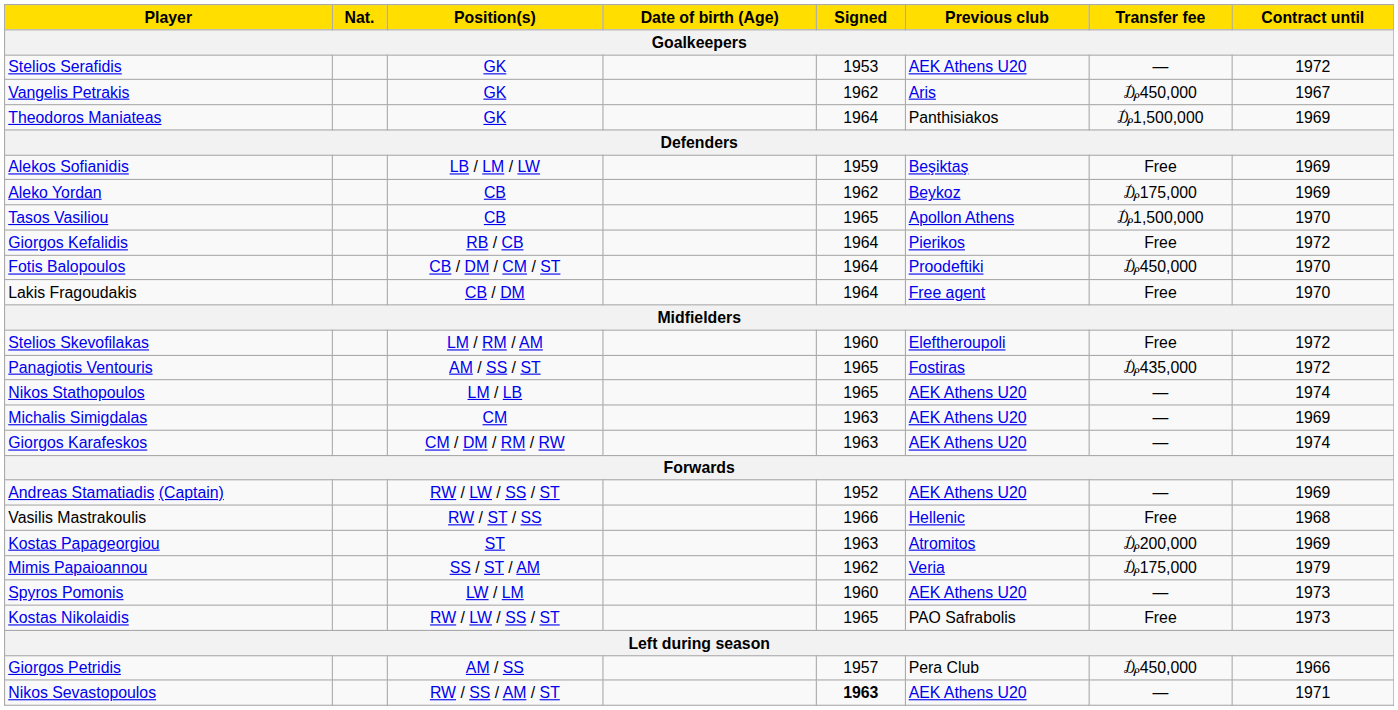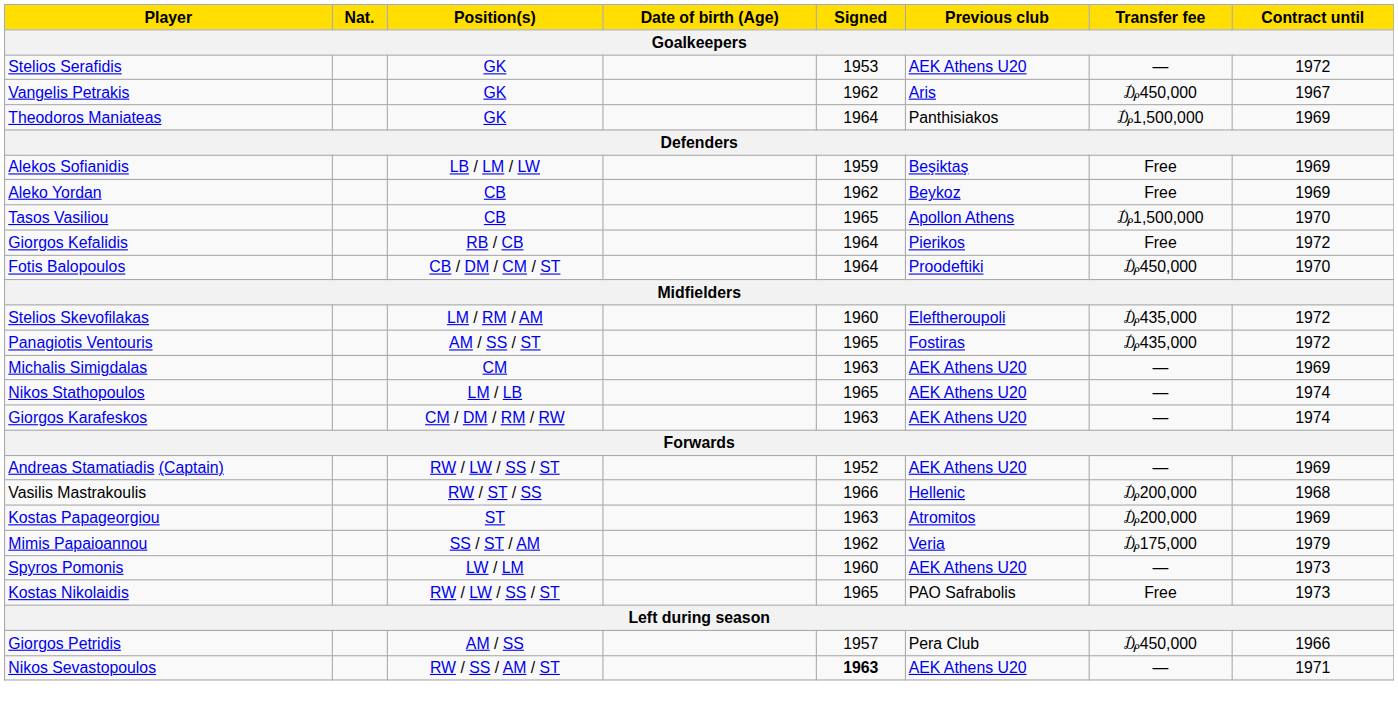Aleko Yordan | Transfer fee: ₯175,000 -> Free
- row: Lakis Fragoudakis | CB / DM | 1964 | Free agent | Free | 1970
Stelios Skevofilakas | Transfer fee: Free -> ₯435,000
rows swapped: Nikos Stathopoulos <-> Michalis Simigdalas
Vasilis Mastrakoulis | Transfer fee: Free -> ₯200,000
